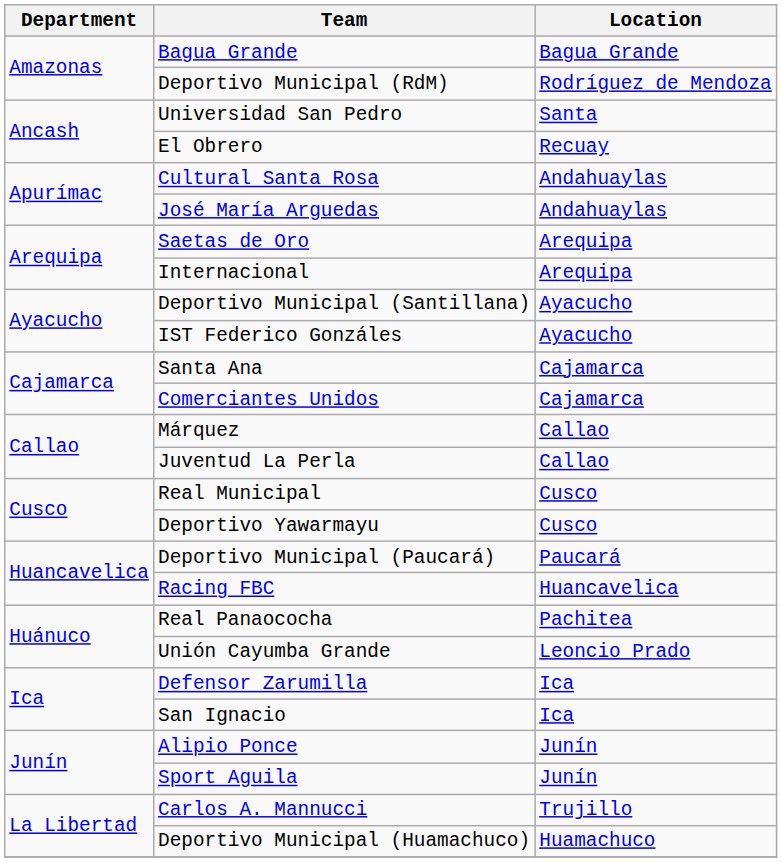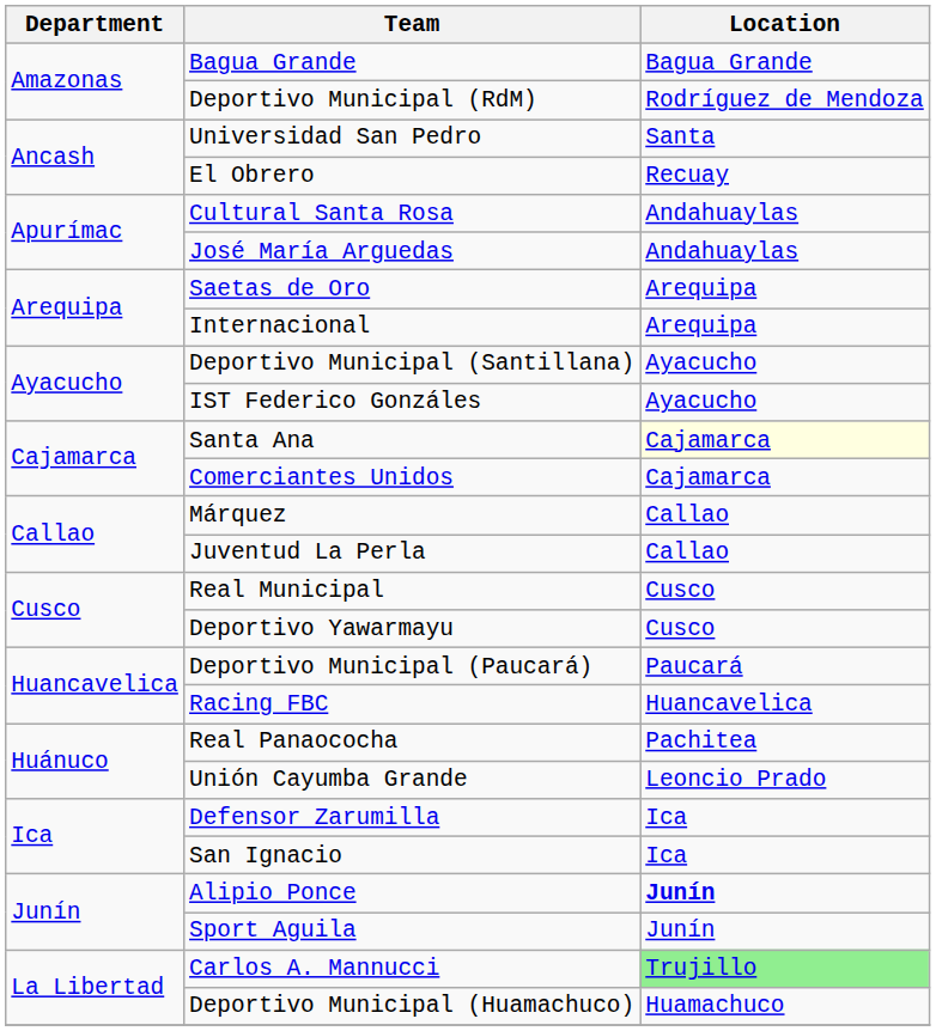Santa Ana | Location: no background -> lightyellow background
Alipio Ponce | Location: normal -> bold
Carlos A. Mannucci | Location: no background -> lightgreen background
